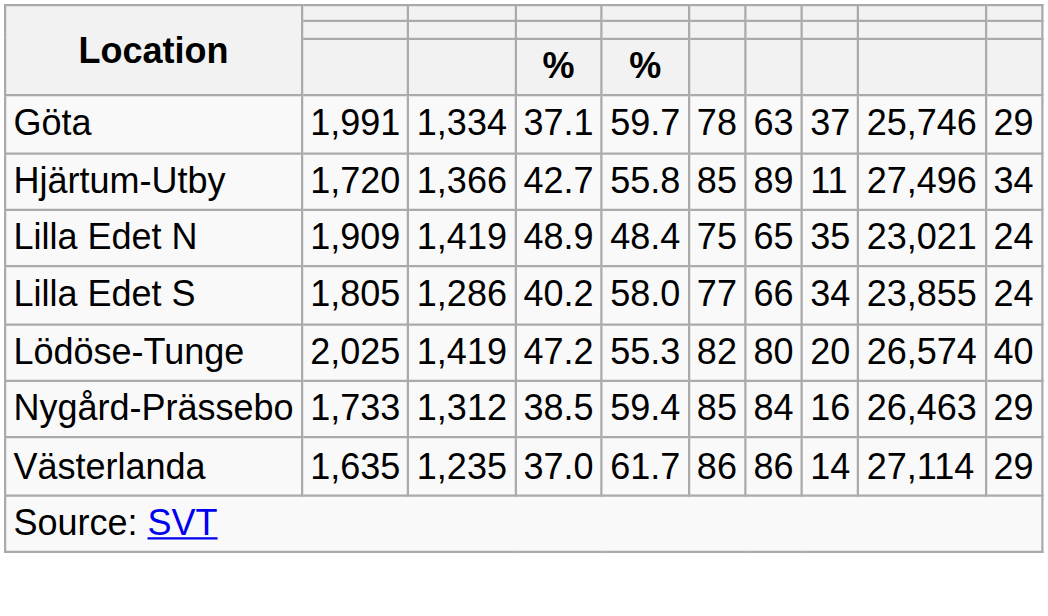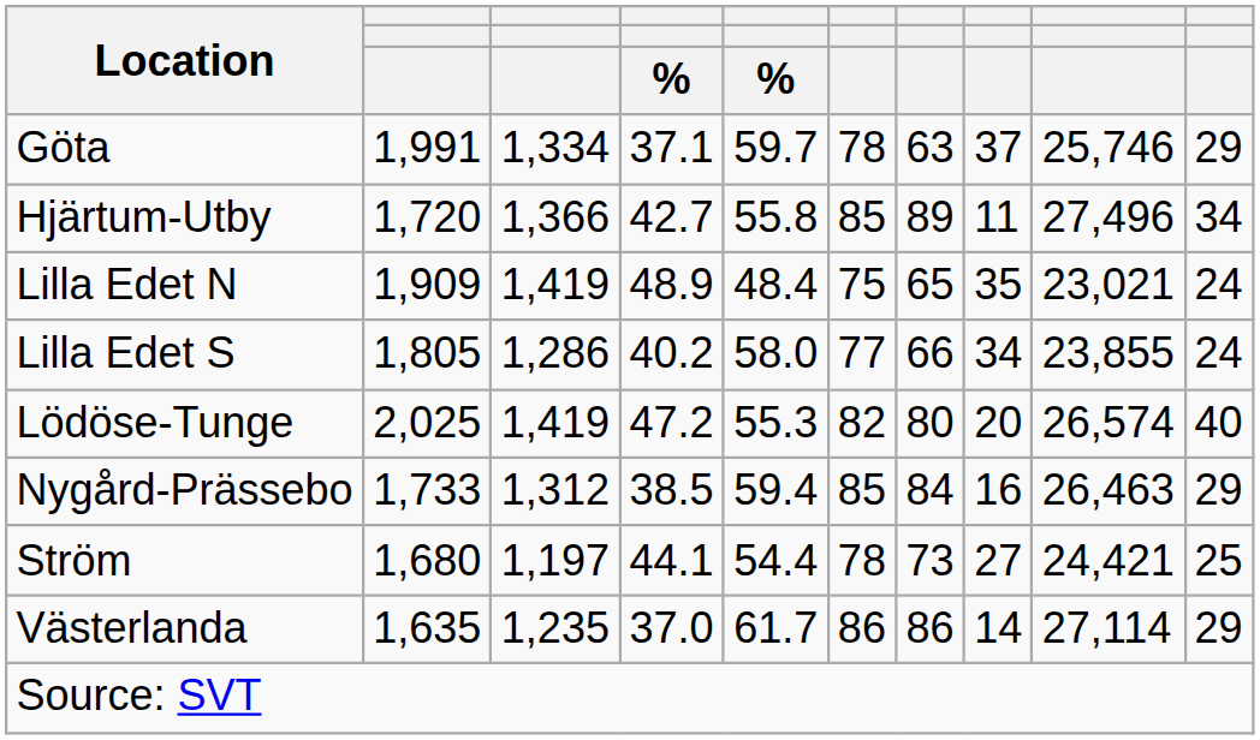+ row: Ström | 1,680 | 1,197 | 44.1 | 54.4 | 78 | 73 | 27 | 24,421 | 25
